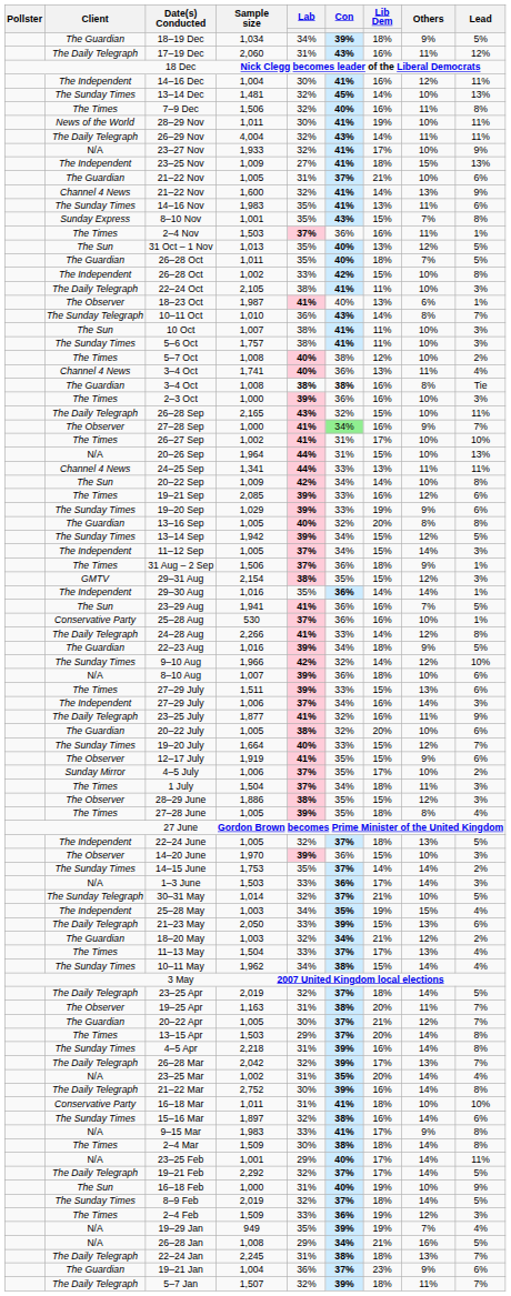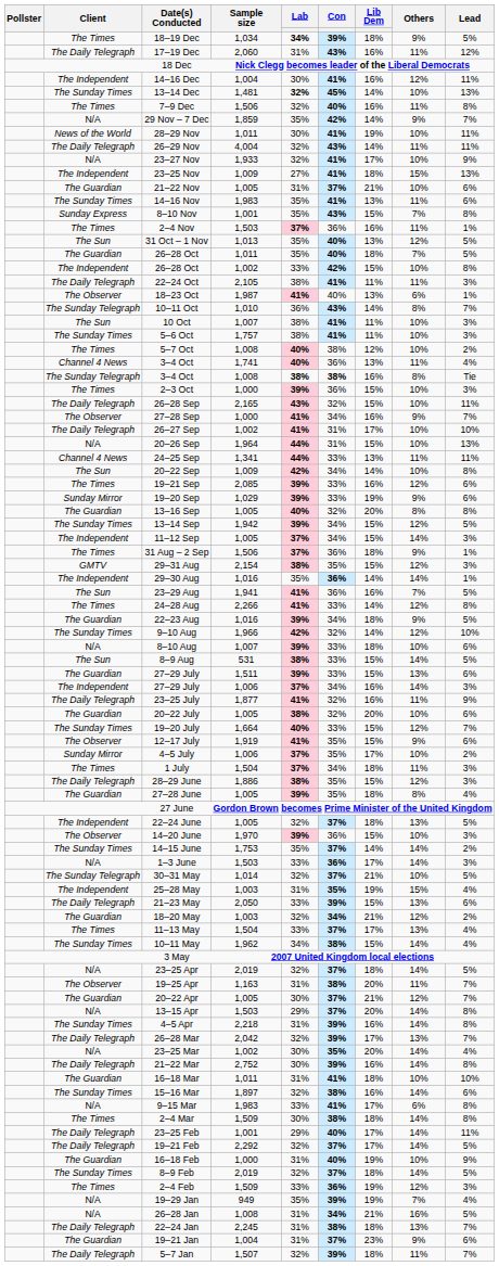18–19 Dec | Client: The Guardian -> The Times
18–19 Dec | Lab: normal -> bold
13–14 Dec | Lab: normal -> bold
+ row: N/A | 29 Nov – 7 Dec | 1,859 | 35% | 42% | 14% | 9% | 7%
- row: Channel 4 News | 21–22 Nov | 1,600 | 32% | 41% | 14% | 13% | 9%
22–24 Oct | Others: 10% -> 11%
3–4 Oct / 1,008 | Client: The Guardian -> The Sunday Telegraph
2–3 Oct | Lib Dem: 16% -> 15%
27–28 Sep | Con: lightgreen background -> no background
26–27 Sep | Client: The Times -> The Daily Telegraph
19–20 Sep | Client: The Sunday Times -> Sunday Mirror
- row: Conservative Party | 25–28 Aug | 530 | 37% | 36% | 16% | 10% | 1%
24–28 Aug | Client: The Daily Telegraph -> The Times
8–10 Aug | Con: 36% -> 33%
+ row: The Sun | 8–9 Aug | 531 | 38% | 33% | 15% | 14% | 5%
27–29 July / 1,511 | Client: The Times -> The Guardian
28–29 June | Client: The Observer -> The Daily Telegraph
27–28 June | Client: The Times -> The Guardian
25–28 May | Lab: 34% -> 31%
23–25 Apr | Client: The Daily Telegraph -> N/A
13–15 Apr | Client: The Times -> N/A
23–25 Mar | Lab: 31% -> 30%
16–18 Mar | Client: Conservative Party -> The Guardian
9–15 Mar | Others: 9% -> 6%
23–25 Feb | Client: N/A -> The Daily Telegraph
16–18 Feb | Client: The Sun -> The Guardian
26–28 Jan | Lab: 29% -> 31%
19–21 Jan | Lab: 36% -> 31%
